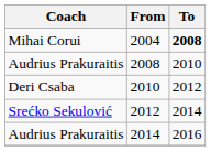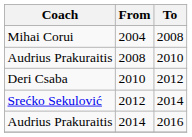2004 | To: bold -> normal
